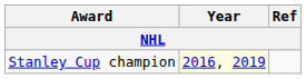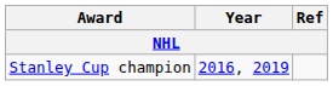Stanley Cup champion | Year: lightyellow background -> no background
